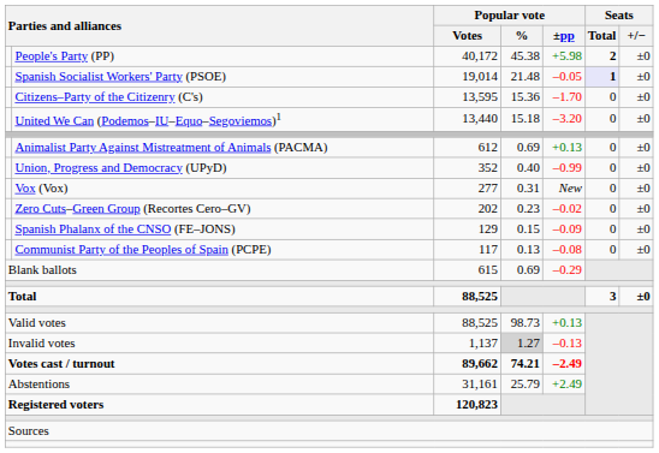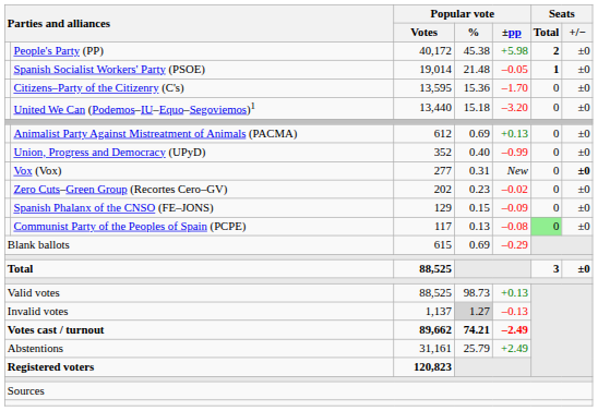Spanish Socialist Workers' Party (PSOE) | Seats / Total: lavender background -> no background
Vox (Vox) | Seats / +/−: normal -> bold
Communist Party of the Peoples of Spain (PCPE) | Seats / Total: no background -> lightgreen background
